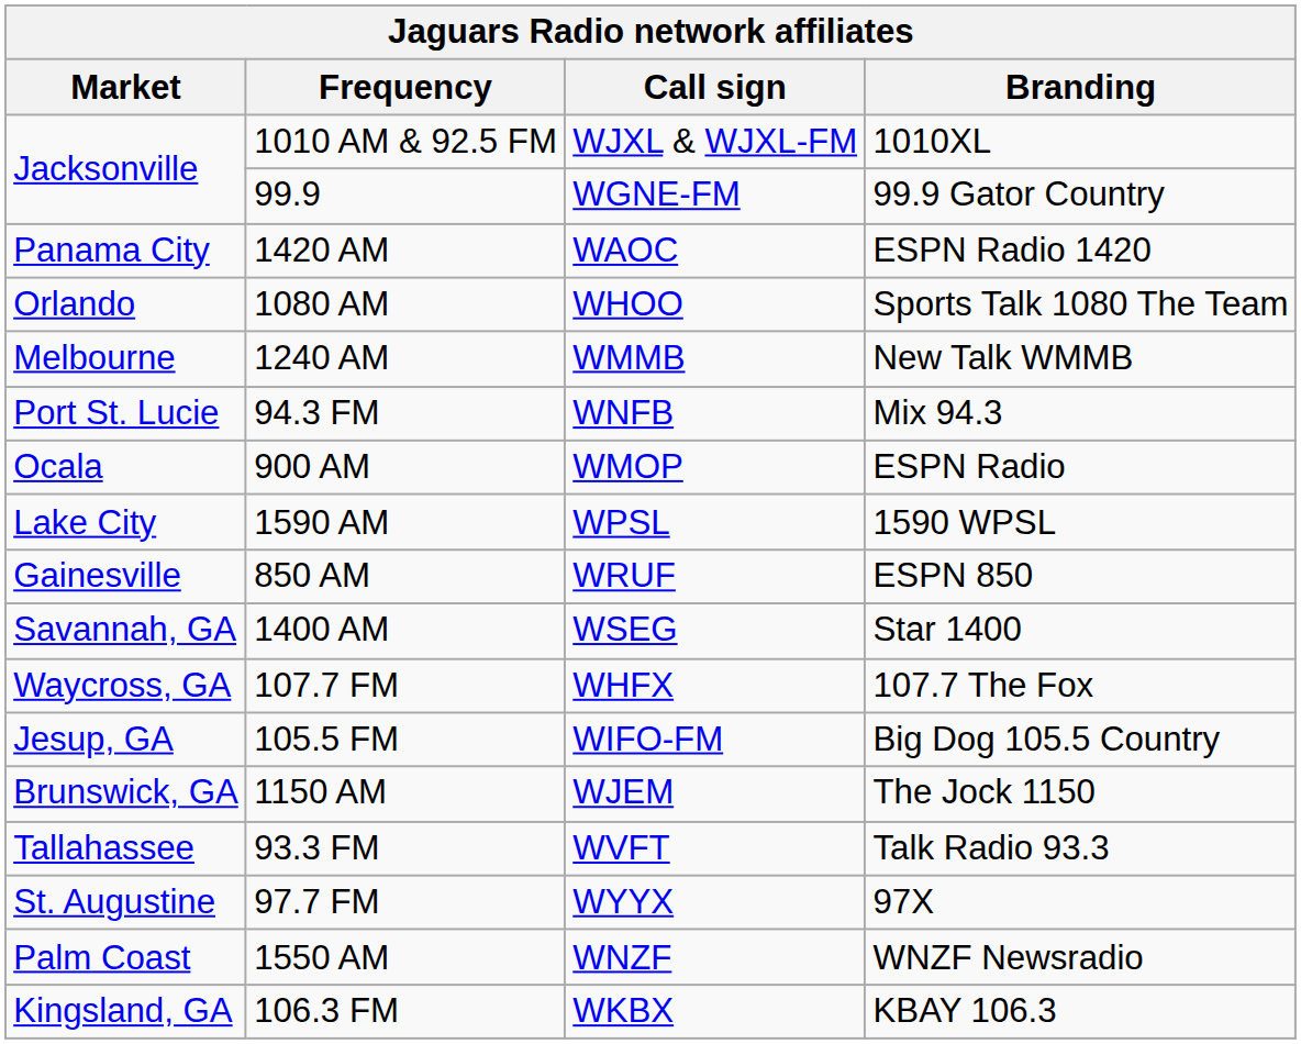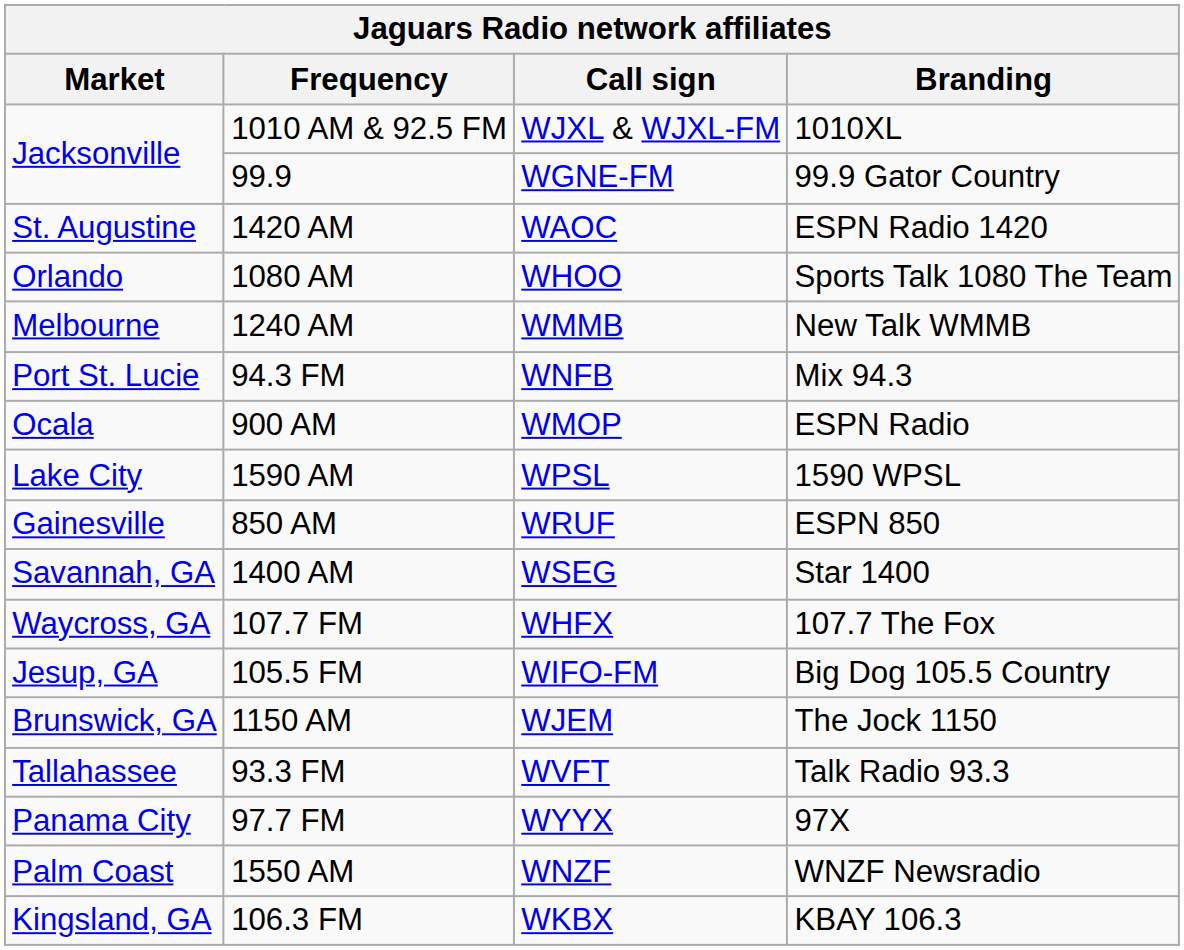1420 AM | Market: Panama City -> St. Augustine
97.7 FM | Market: St. Augustine -> Panama City
